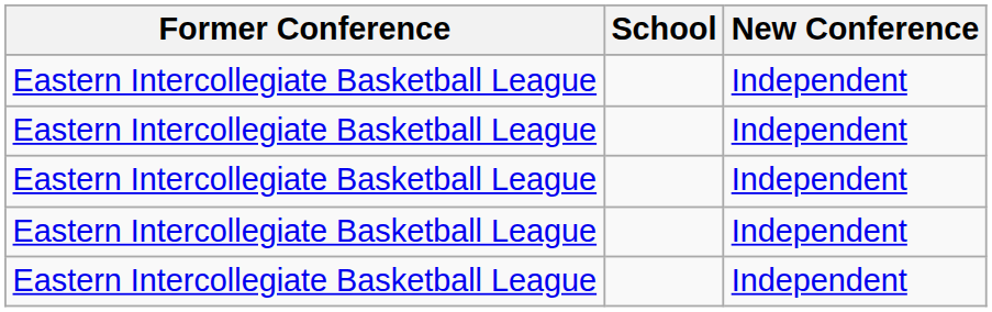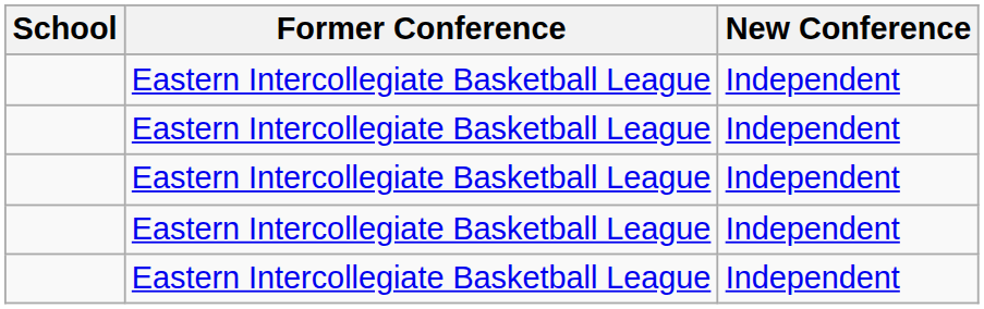columns swapped: School <-> Former Conference
